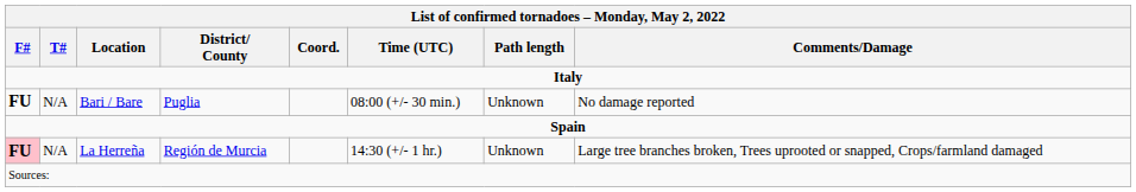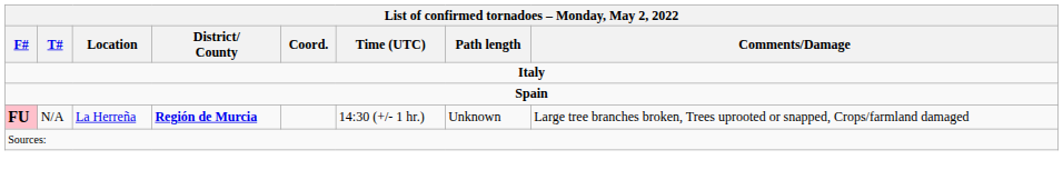- row: FU | N/A | Bari / Bare | Puglia | 08:00 (+/- 30 min.) | Unknown | No damage reported
La Herreña | District/ County: normal -> bold
